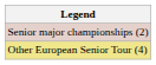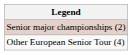row 3 | column 1: khaki background -> no background
